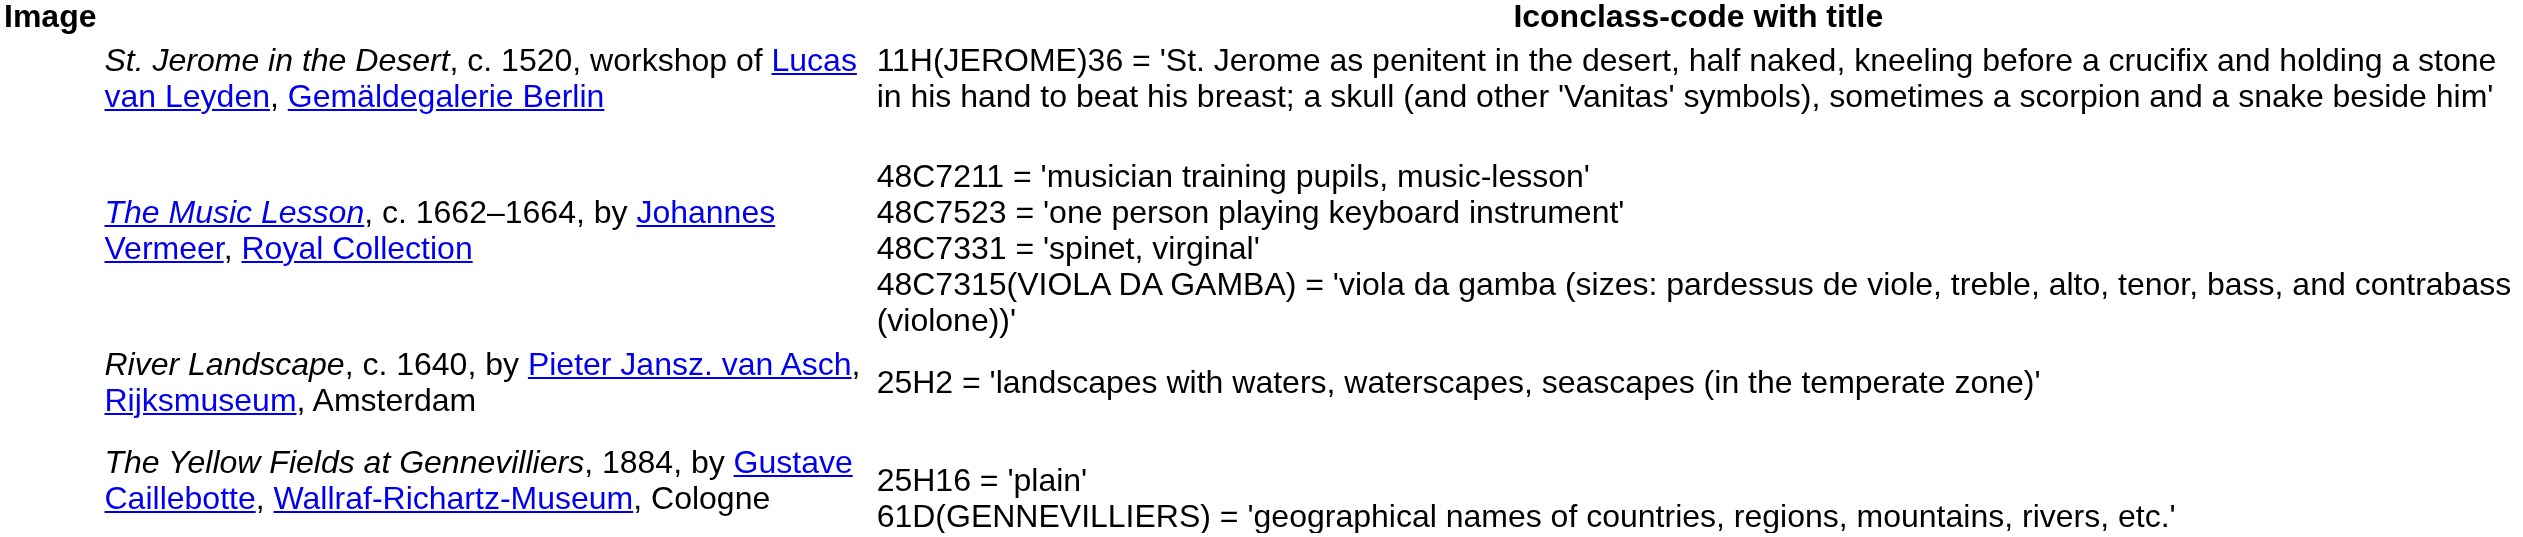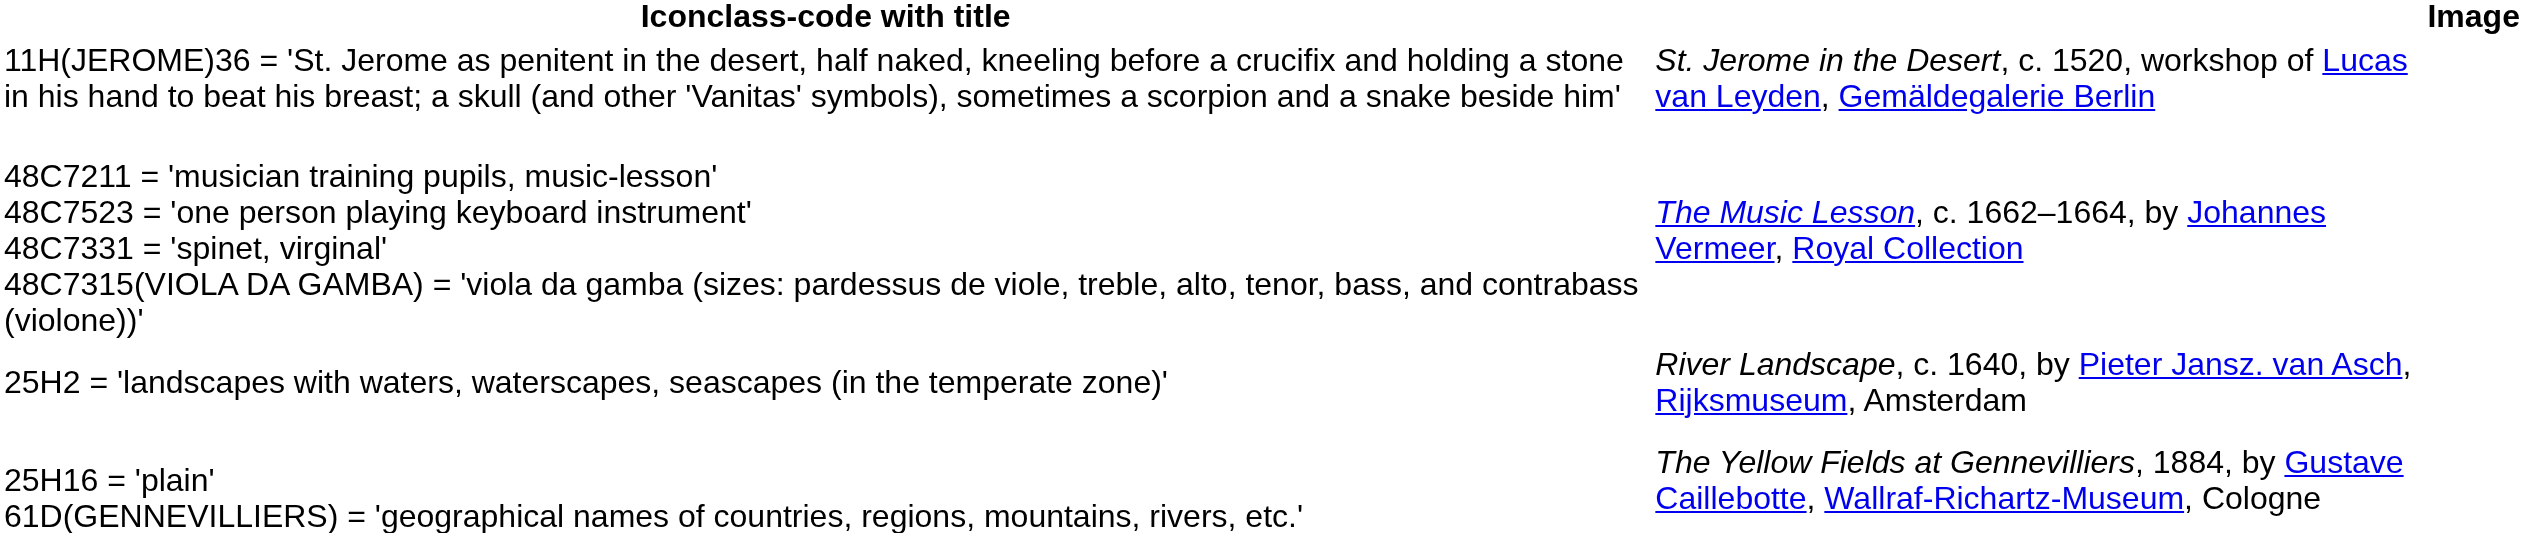columns swapped: Image <-> Iconclass-code with title
